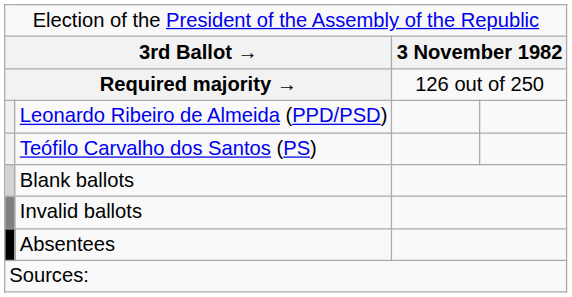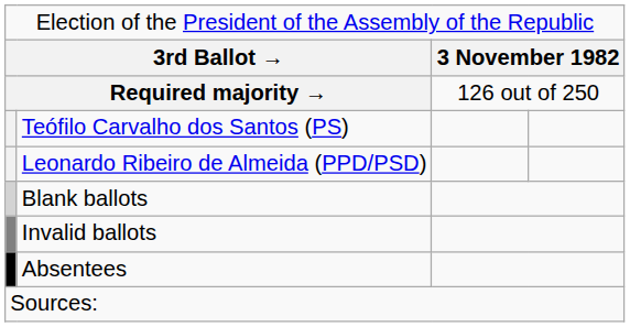rows swapped: Leonardo Ribeiro de Almeida (PPD/PSD) <-> Teófilo Carvalho dos Santos (PS)
